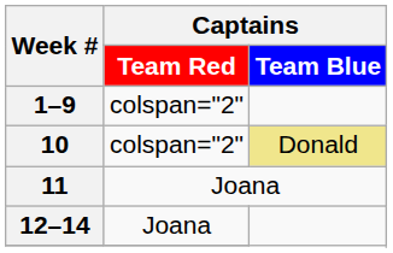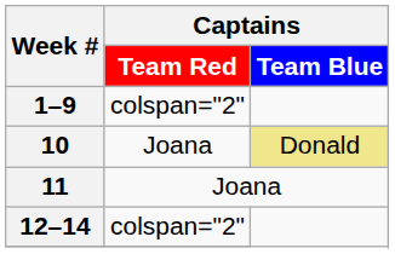10 | Captains / Team Red: colspan="2" -> Joana
12–14 | Captains / Team Red: Joana -> colspan="2"
